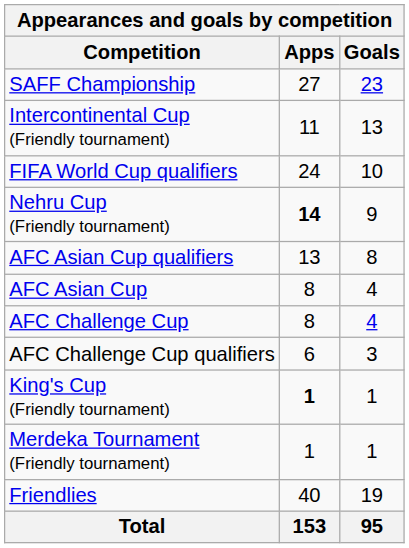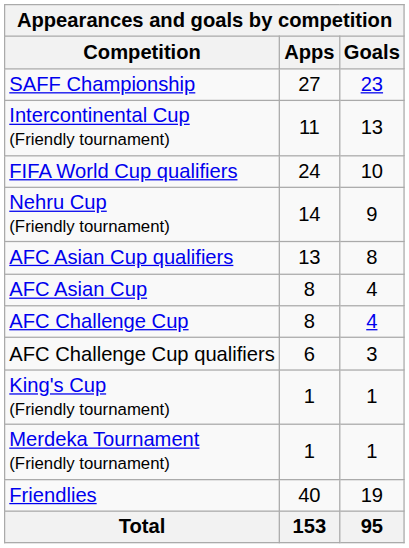Nehru Cup (Friendly tournament) | Apps: bold -> normal
King's Cup (Friendly tournament) | Apps: bold -> normal
